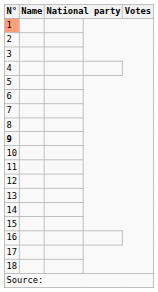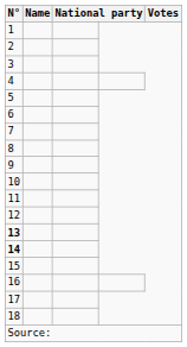1 | N°: lightsalmon background -> no background
9 | N°: bold -> normal
13 | N°: normal -> bold
14 | N°: normal -> bold
